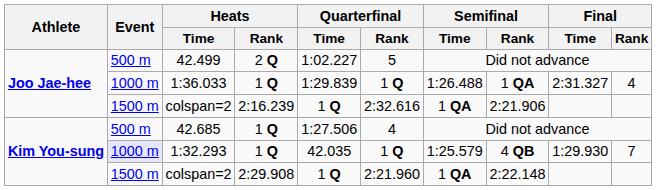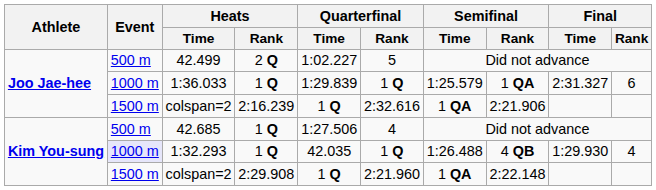1:36.033 | Semifinal / Time: 1:26.488 -> 1:25.579
1:36.033 | Final / Rank: 4 -> 6
1:32.293 | Semifinal / Time: 1:25.579 -> 1:26.488
1:32.293 | Final / Rank: 7 -> 4
